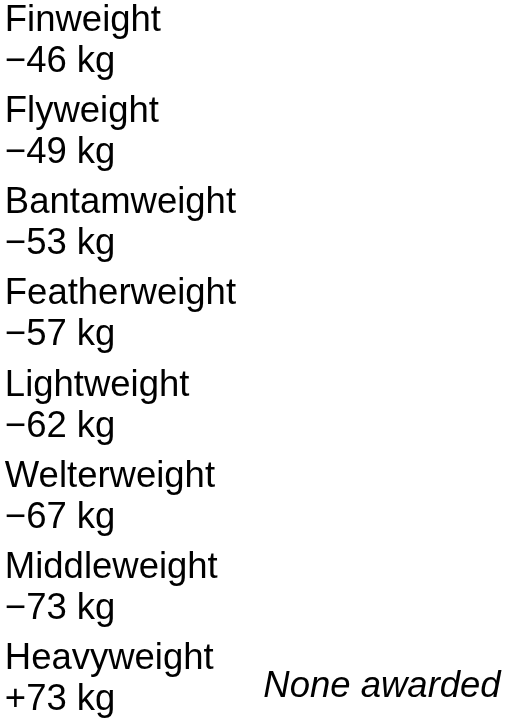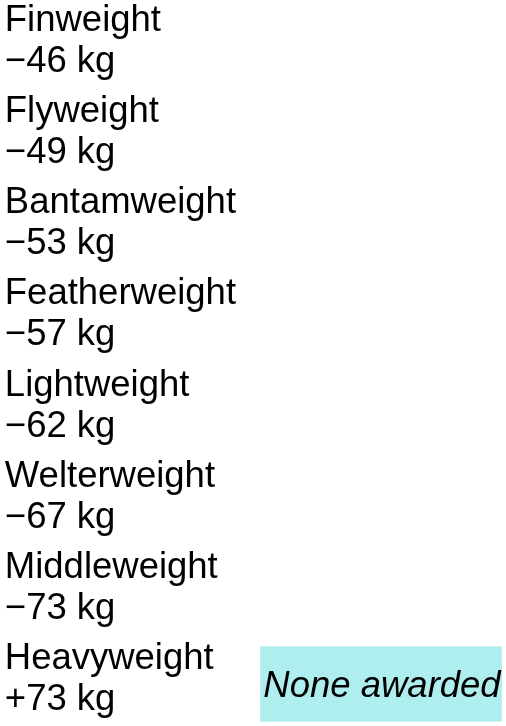Heavyweight +73 kg / None awarded | column 2: no background -> paleturquoise background
